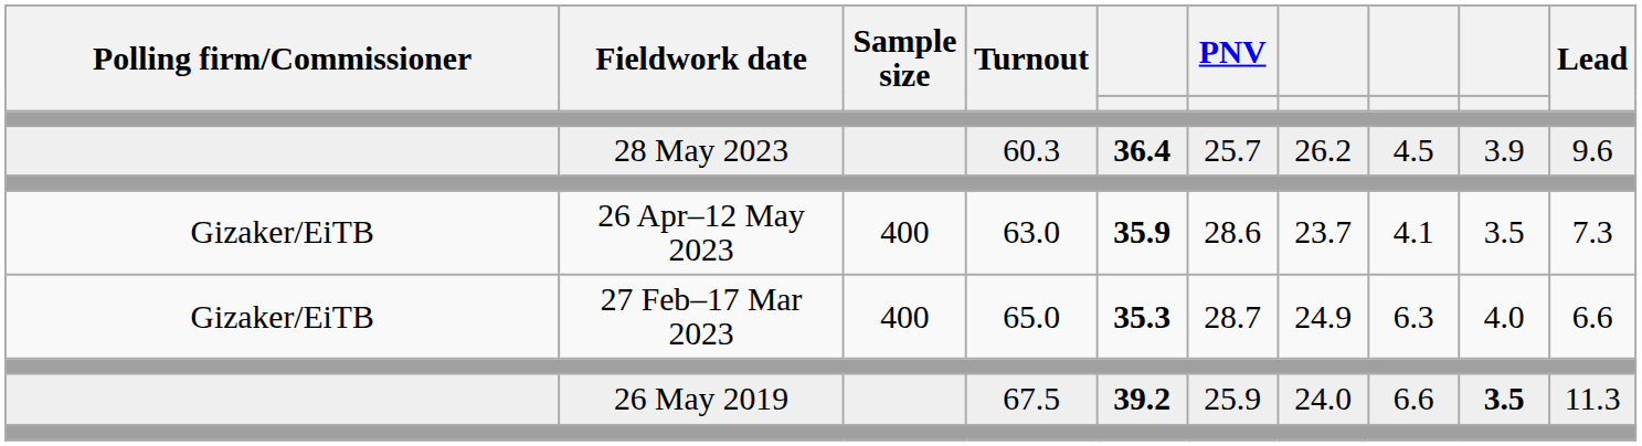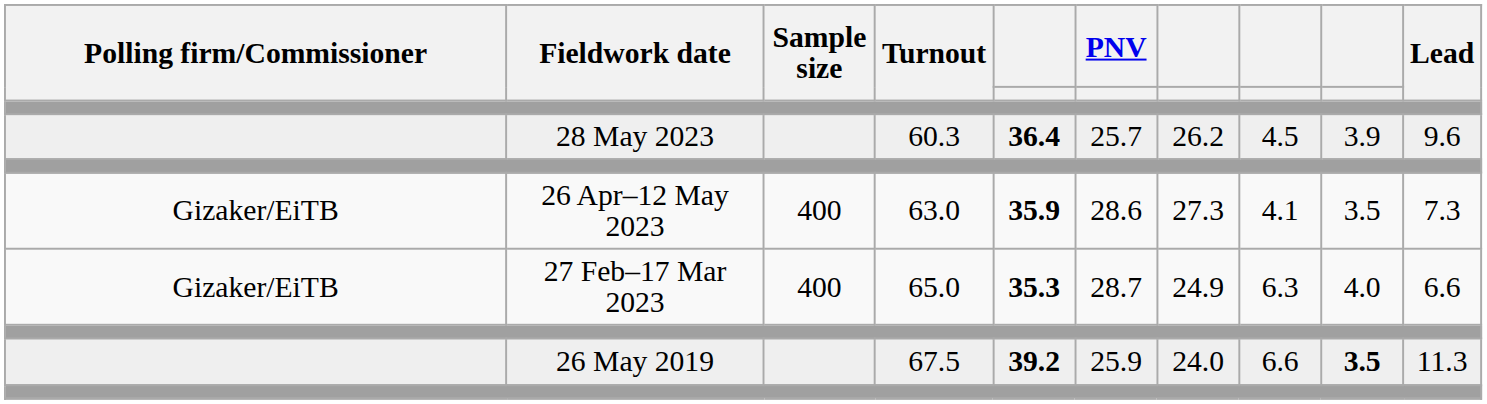26 Apr–12 May 2023 | column 7: 23.7 -> 27.3
